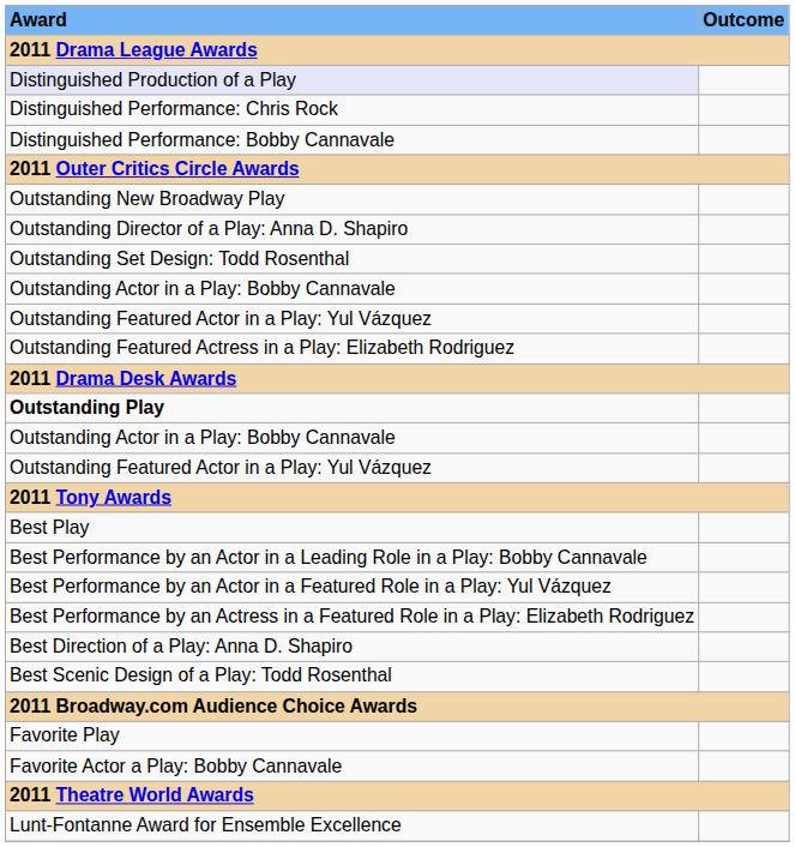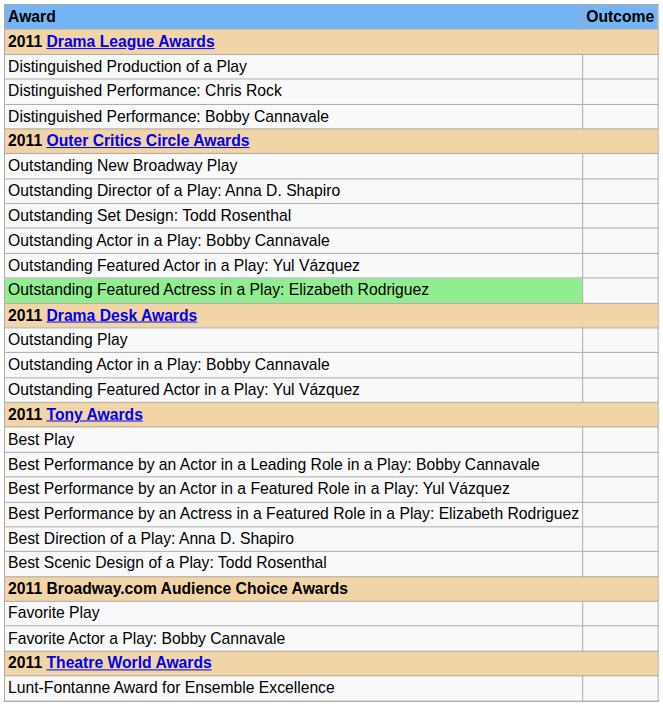Distinguished Production of a Play | Award: lavender background -> no background
Outstanding Featured Actress in a Play: Elizabeth Rodriguez | Award: no background -> lightgreen background
Outstanding Play | Award: bold -> normal
